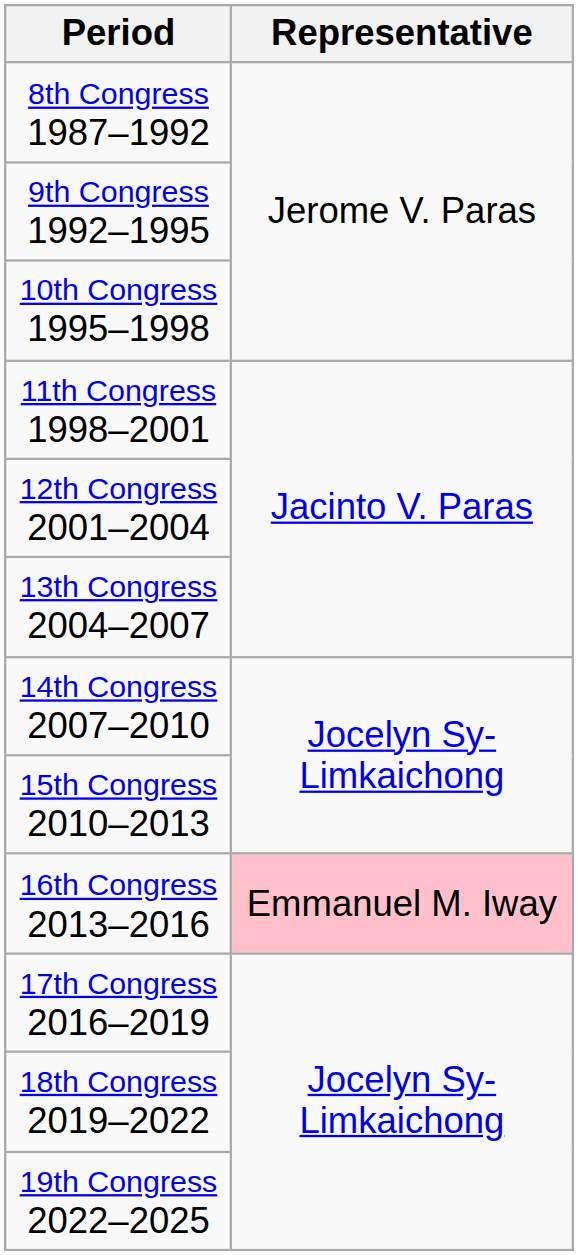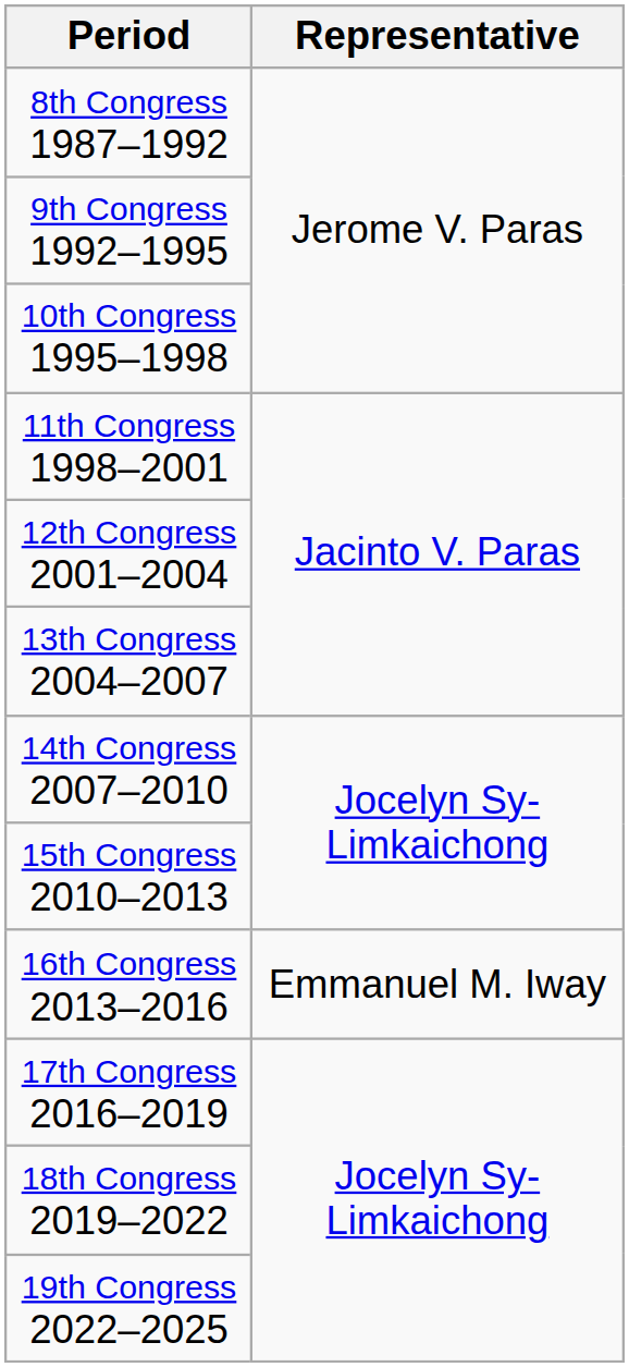16th Congress 2013–2016 | Representative: pink background -> no background
